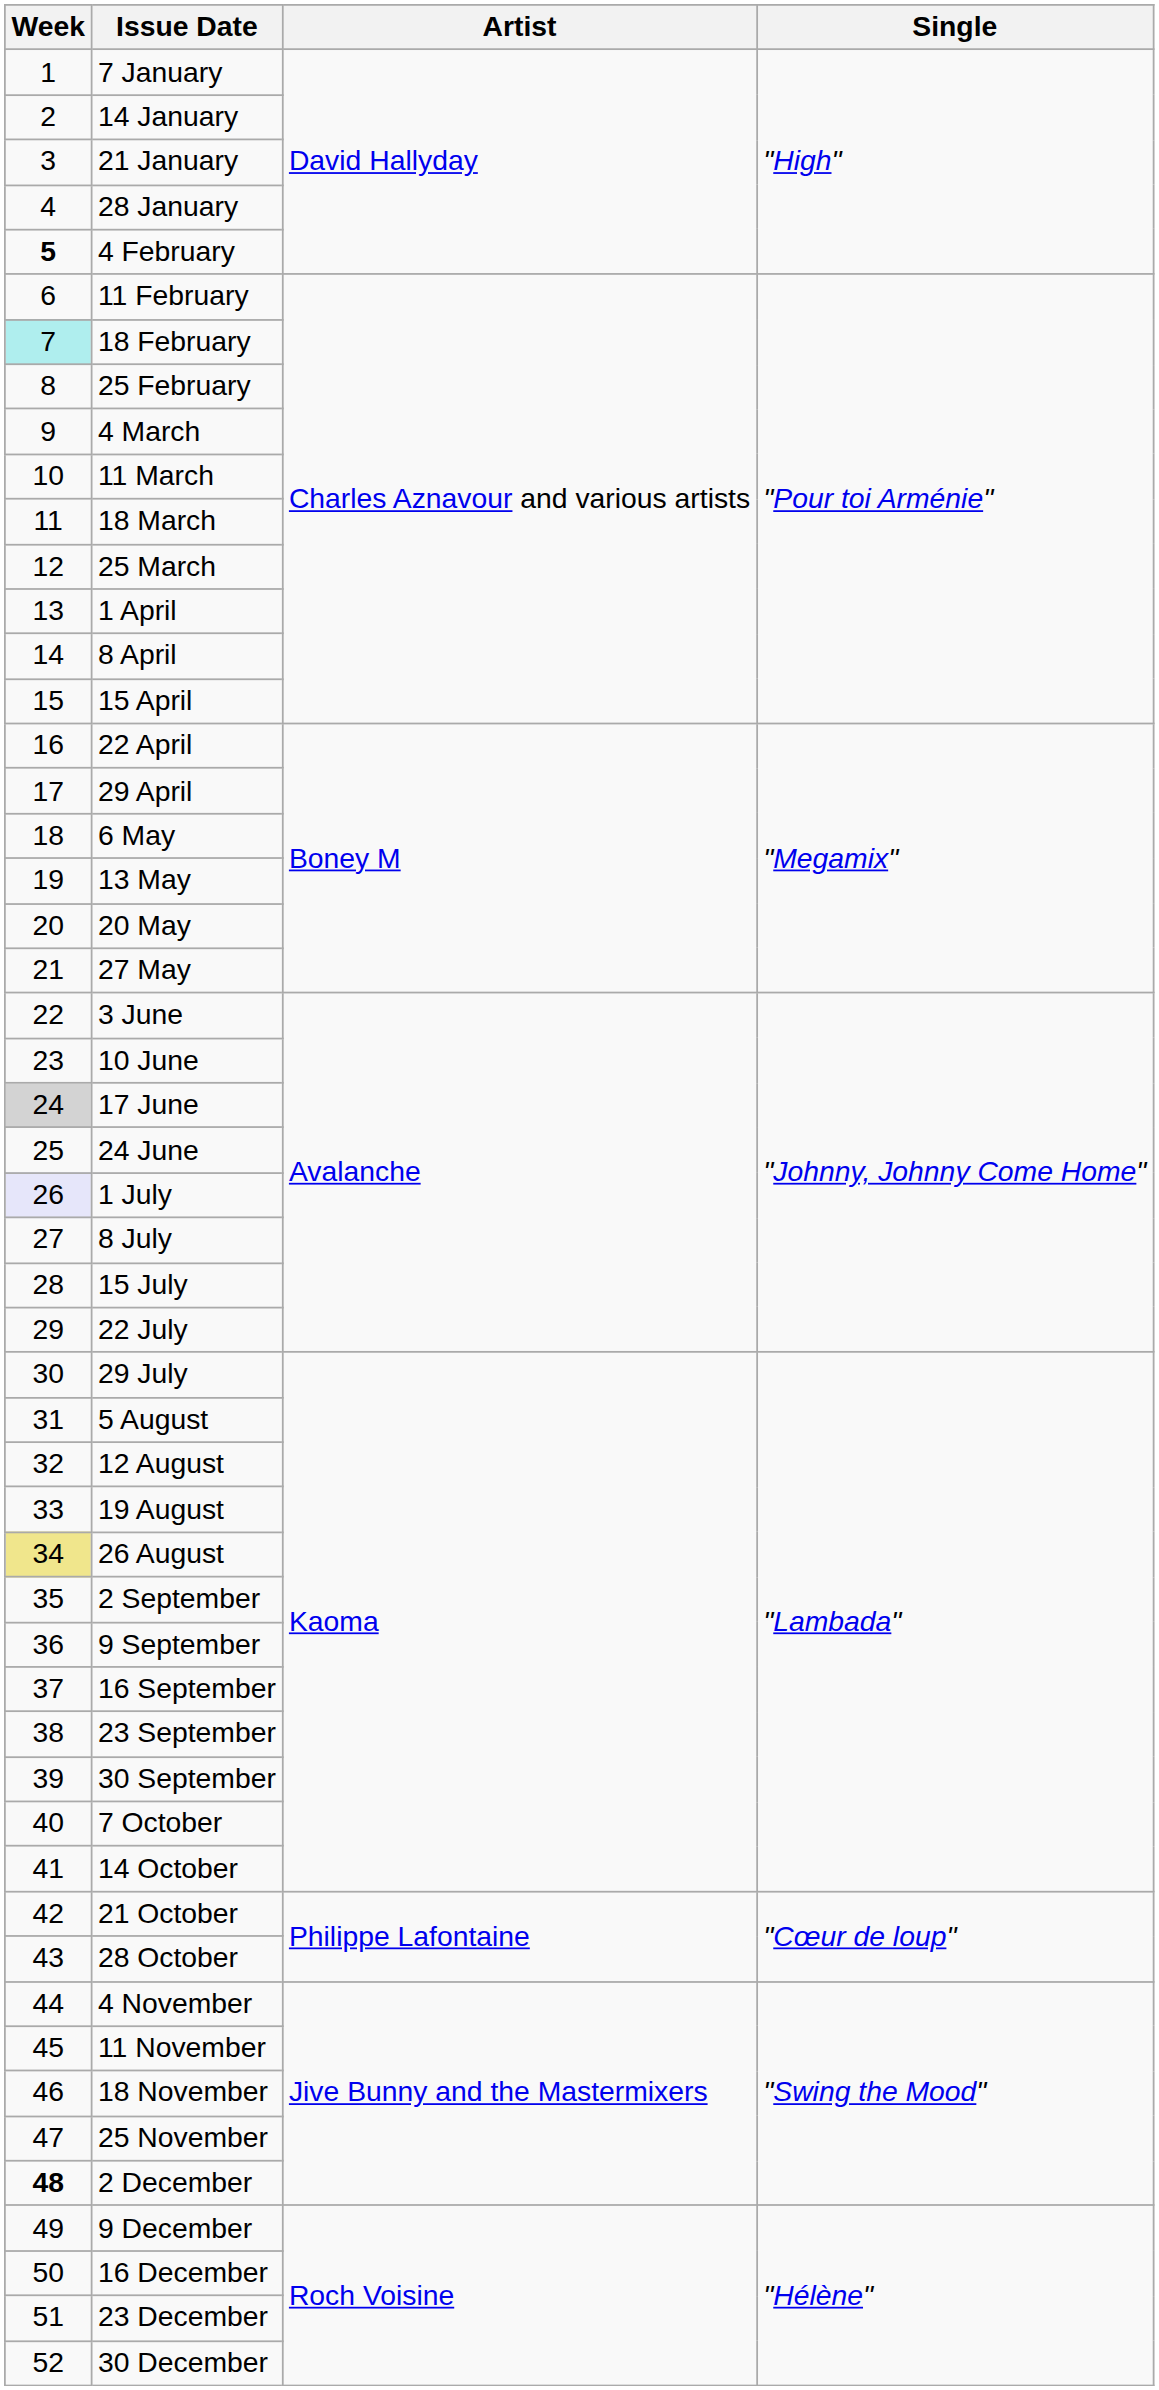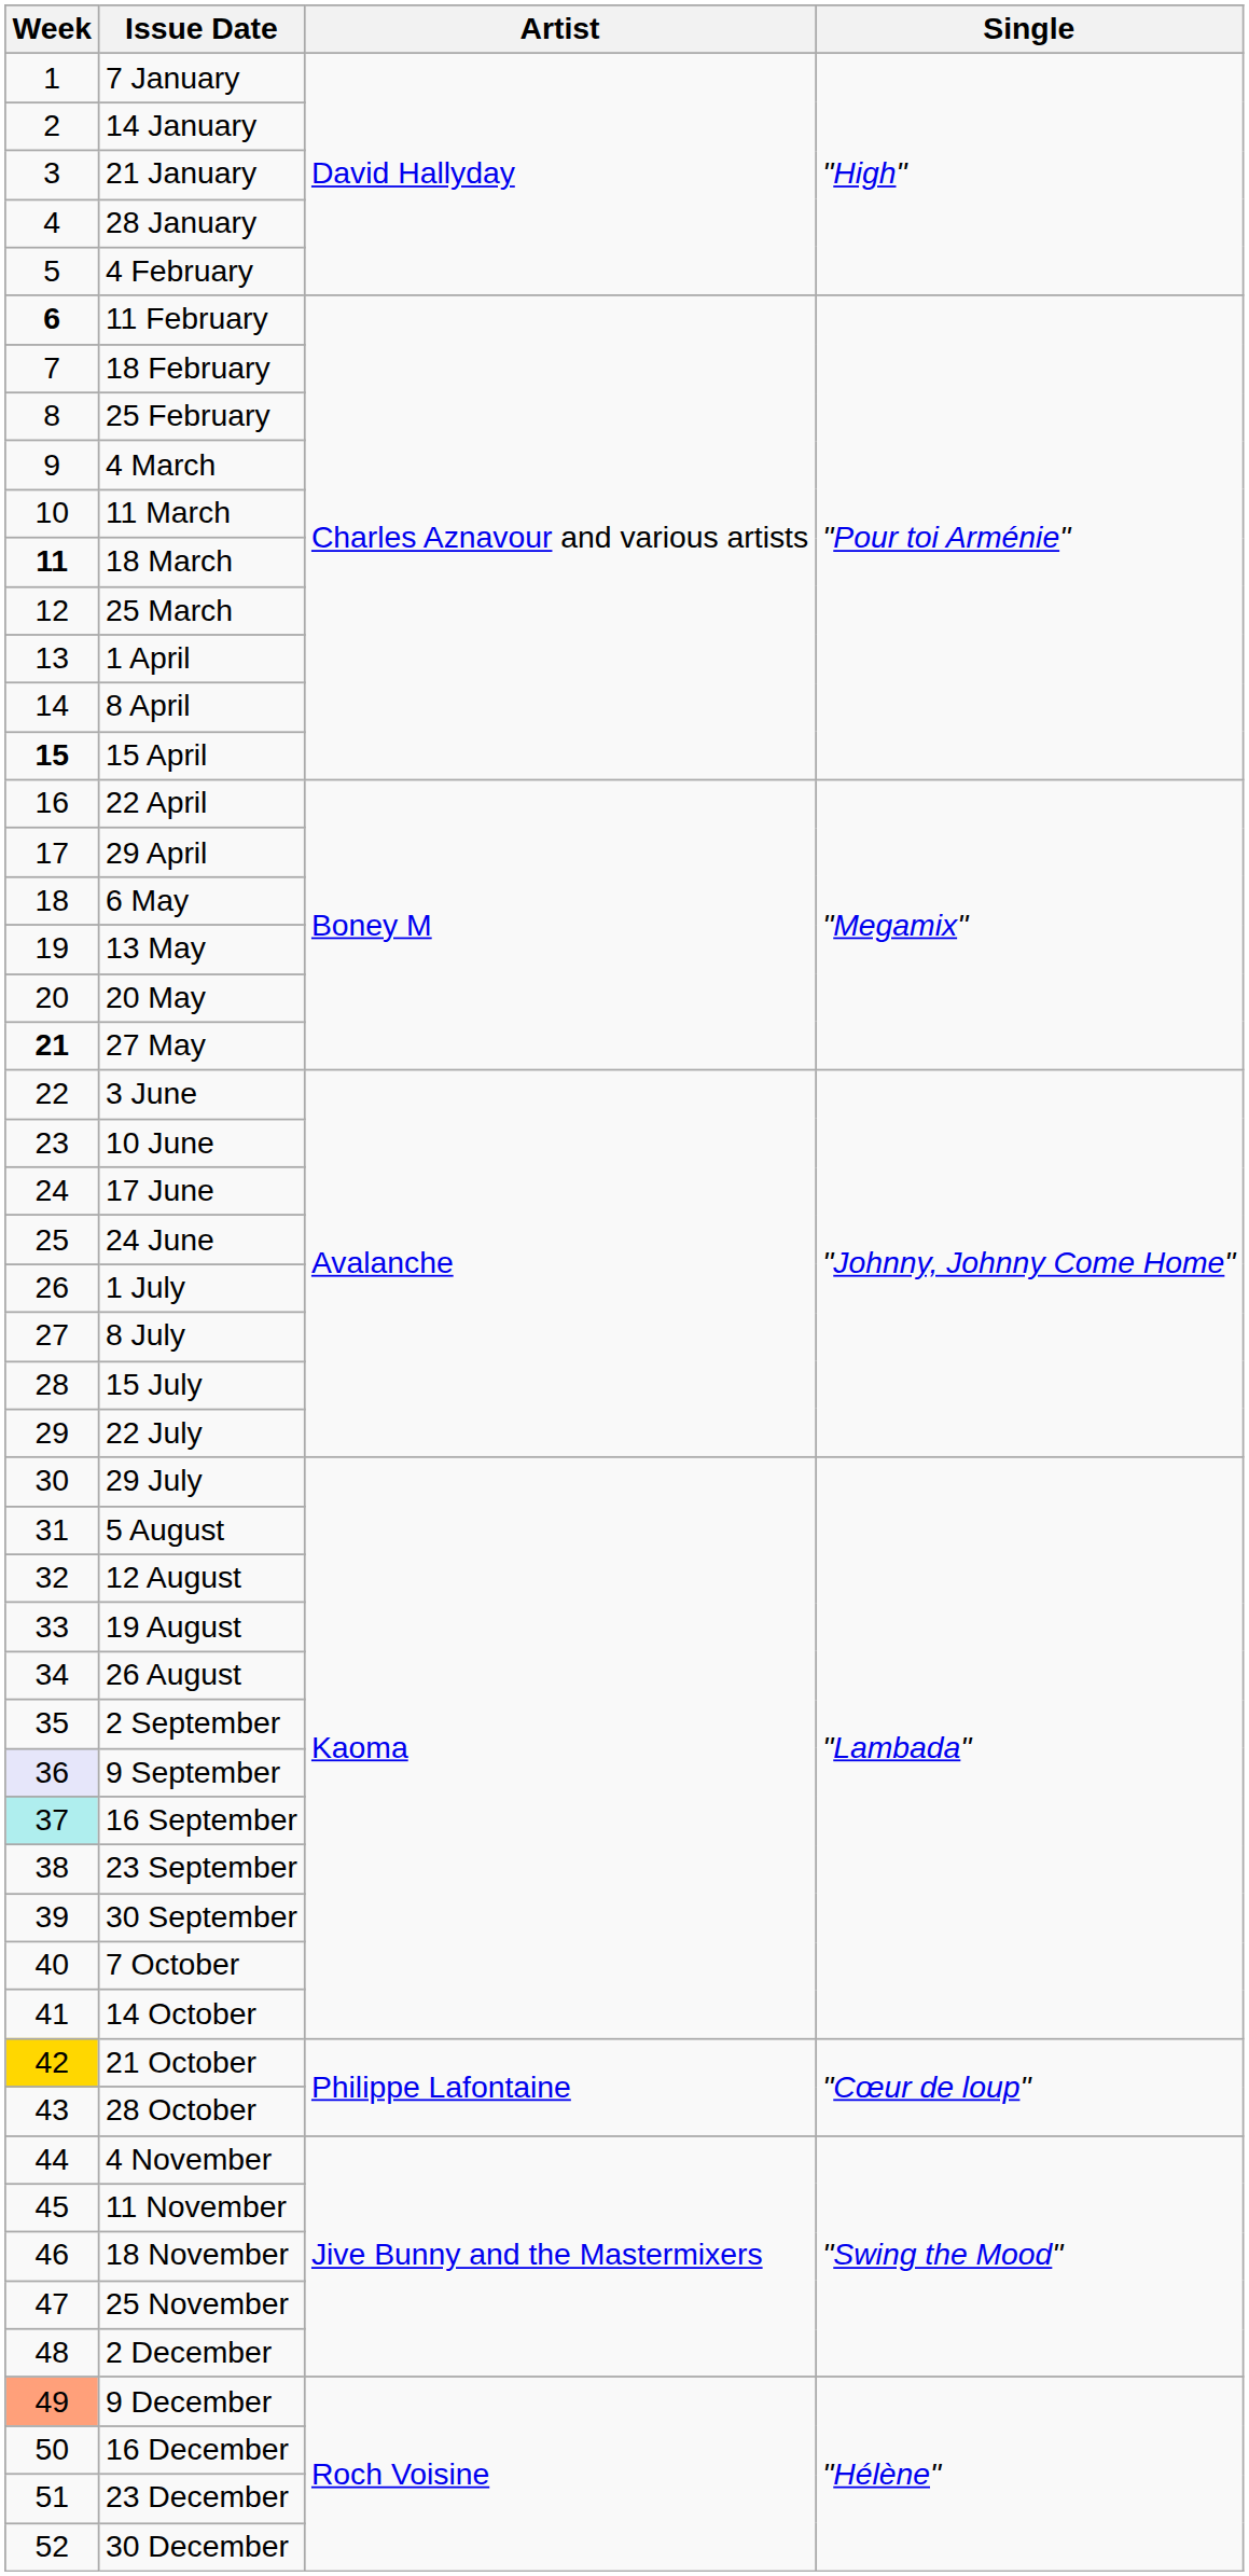4 February | Week: bold -> normal
11 February | Week: normal -> bold
18 February | Week: paleturquoise background -> no background
18 March | Week: normal -> bold
15 April | Week: normal -> bold
27 May | Week: normal -> bold
17 June | Week: lightgrey background -> no background
1 July | Week: lavender background -> no background
26 August | Week: khaki background -> no background
9 September | Week: no background -> lavender background
16 September | Week: no background -> paleturquoise background
21 October | Week: no background -> gold background
2 December | Week: bold -> normal
9 December | Week: no background -> lightsalmon background
